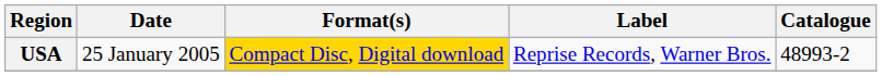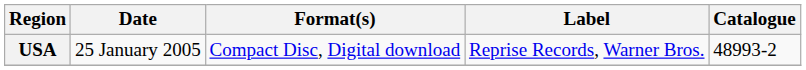USA | Format(s): gold background -> no background
